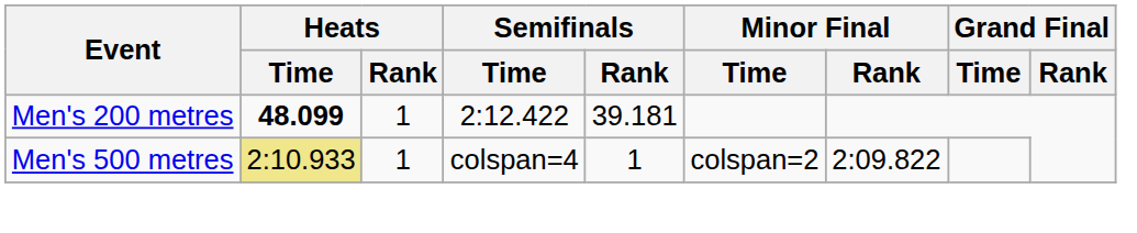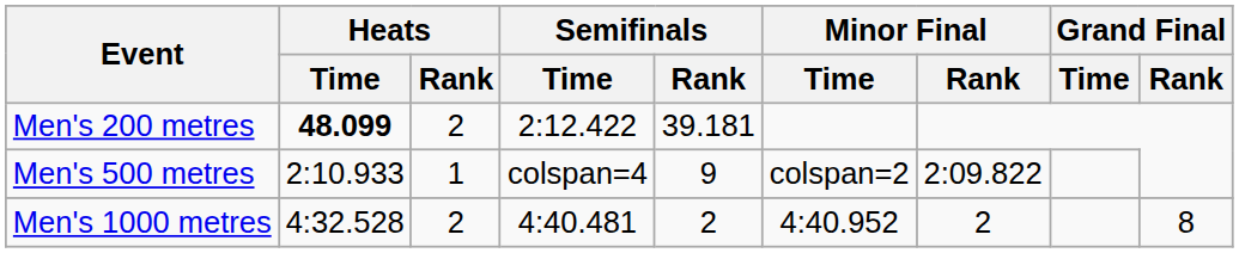Men's 200 metres | Heats / Rank: 1 -> 2
Men's 500 metres | Heats / Time: khaki background -> no background
Men's 500 metres | Semifinals / Rank: 1 -> 9
+ row: Men's 1000 metres | 4:32.528 | 2 | 4:40.481 | 2 | 4:40.952 | 2 | 8
